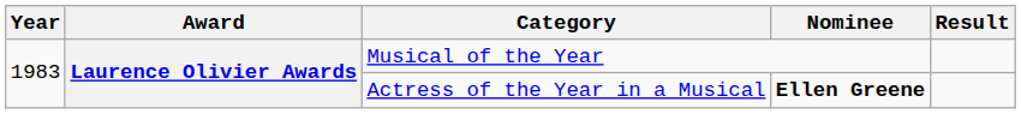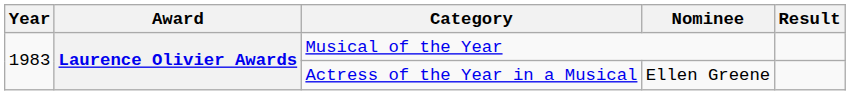Actress of the Year in a Musical | Nominee: bold -> normal
